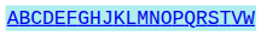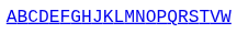row 1 | column 1: paleturquoise background -> no background
